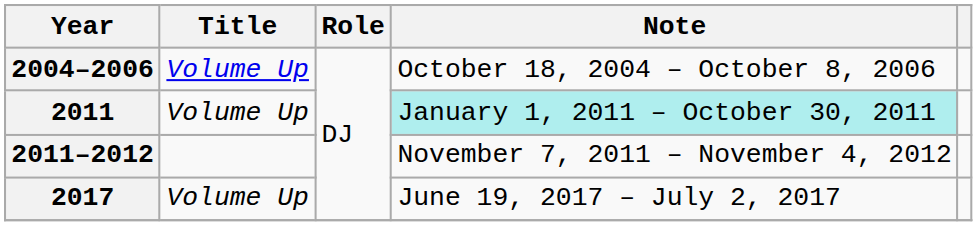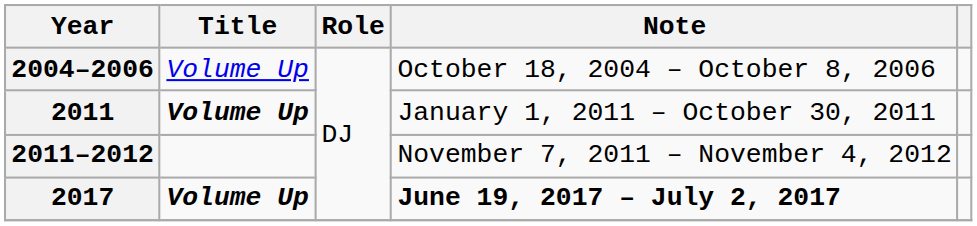2011 | Title: normal -> bold
2011 | Note: paleturquoise background -> no background
2017 | Title: normal -> bold
2017 | Note: normal -> bold
